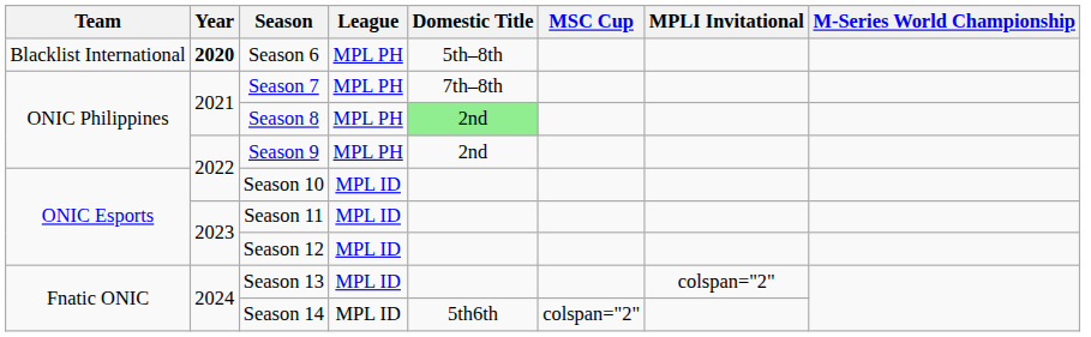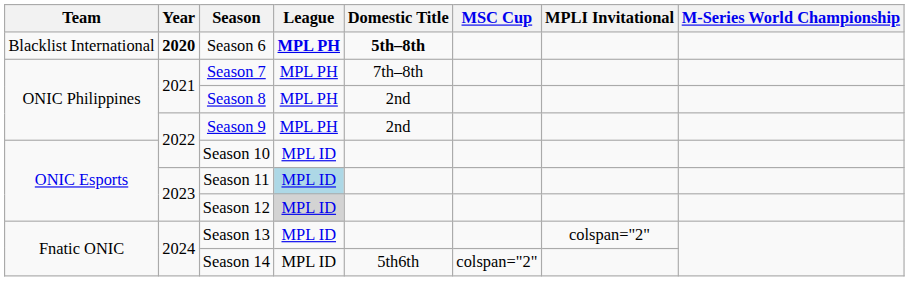Season 6 | League: normal -> bold
Season 6 | Domestic Title: normal -> bold
Season 8 | Domestic Title: lightgreen background -> no background
Season 11 | League: no background -> lightblue background
Season 12 | League: no background -> lightgrey background
